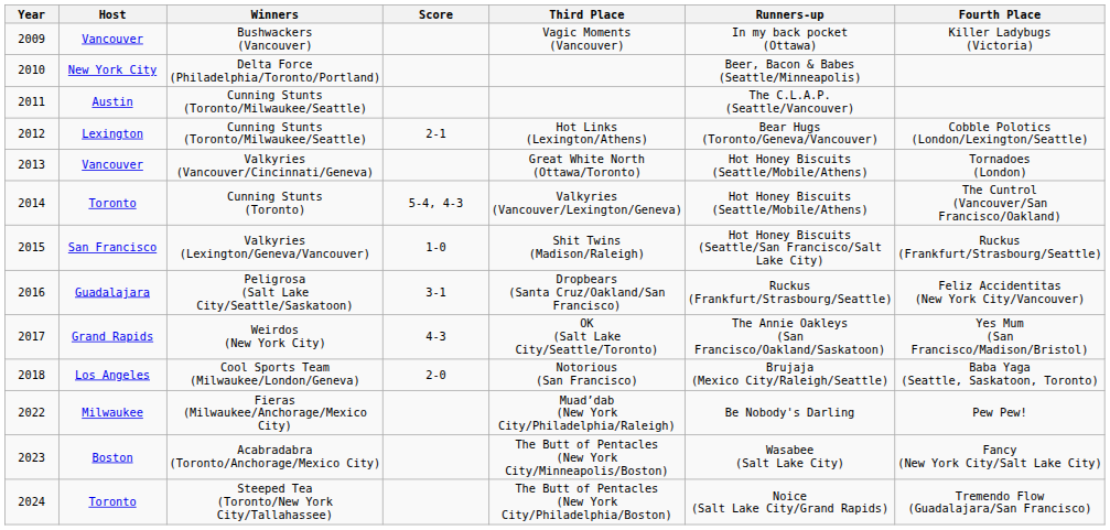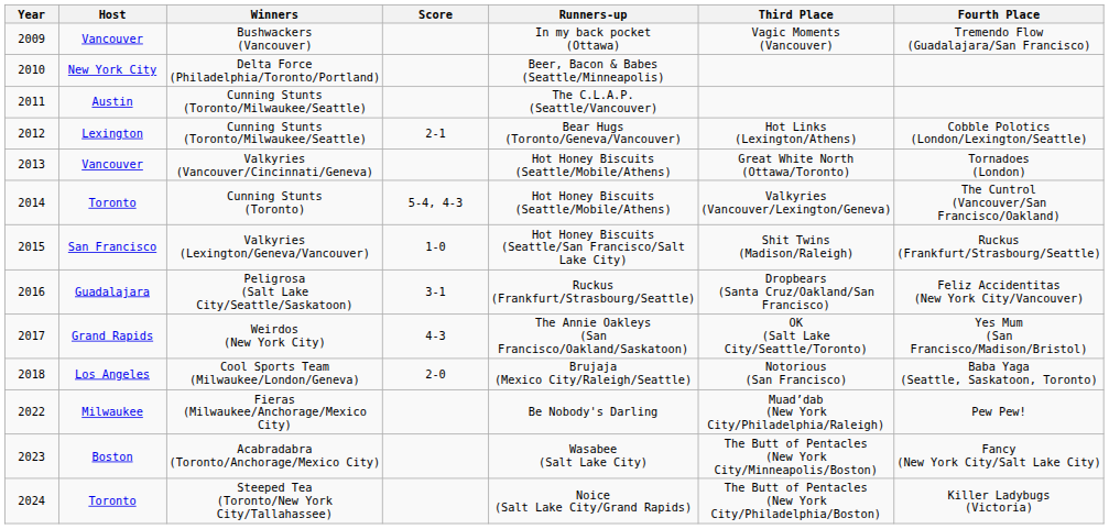columns swapped: Runners-up <-> Third Place
Bushwackers (Vancouver) | Fourth Place: Killer Ladybugs (Victoria) -> Tremendo Flow (Guadalajara/San Francisco)
Steeped Tea (Toronto/New York City/Tallahassee) | Fourth Place: Tremendo Flow (Guadalajara/San Francisco) -> Killer Ladybugs (Victoria)
